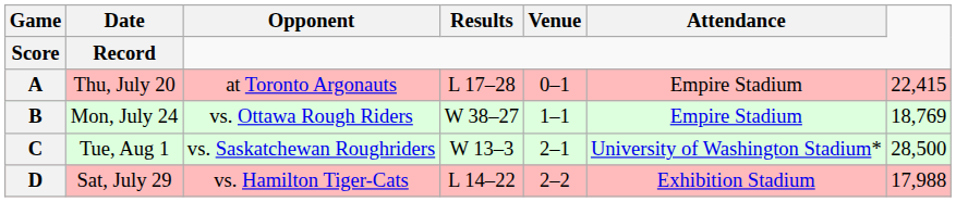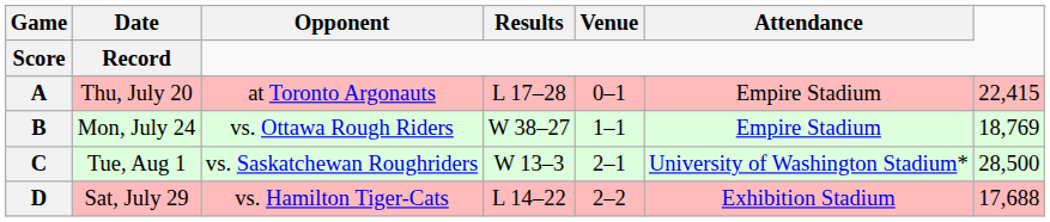D | column 7: 17,988 -> 17,688
